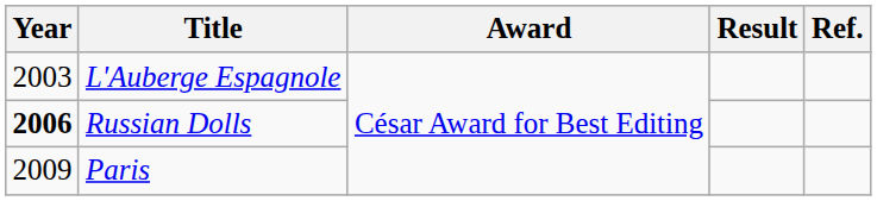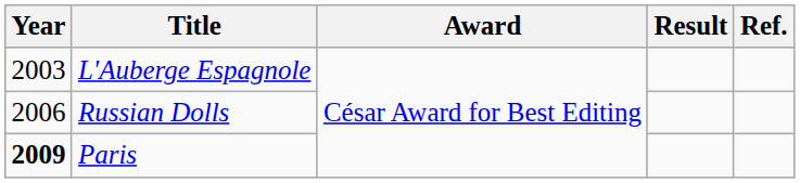Russian Dolls | Year: bold -> normal
Paris | Year: normal -> bold
